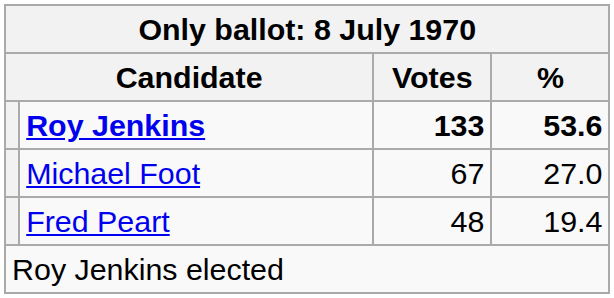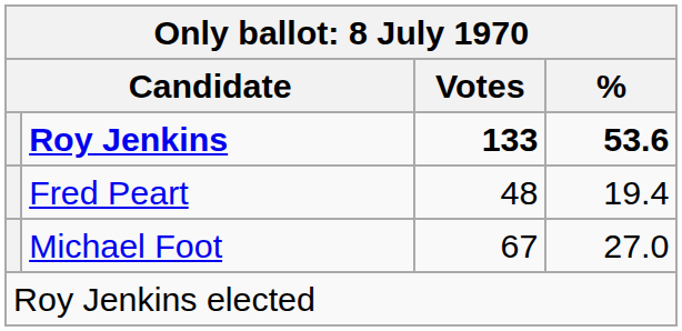rows swapped: Michael Foot <-> Fred Peart
